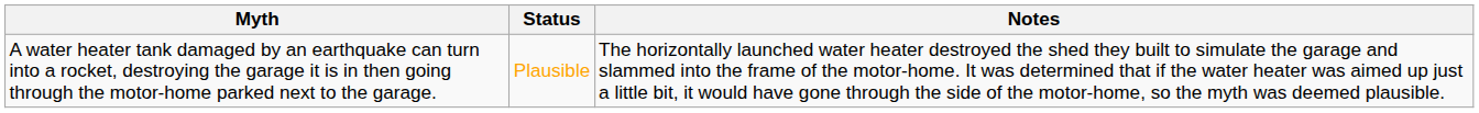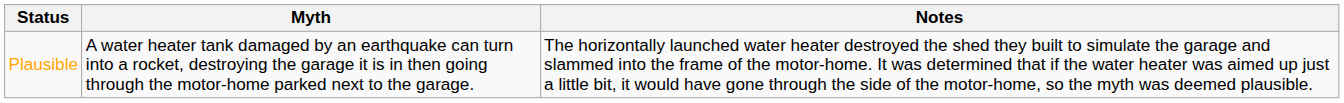columns swapped: Myth <-> Status
